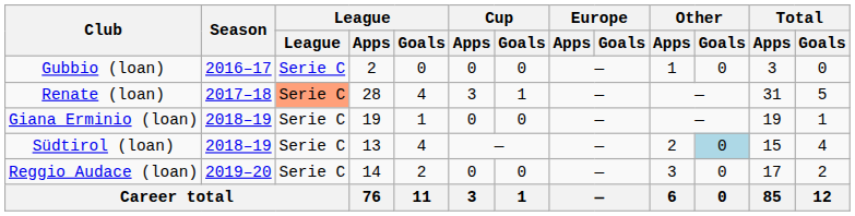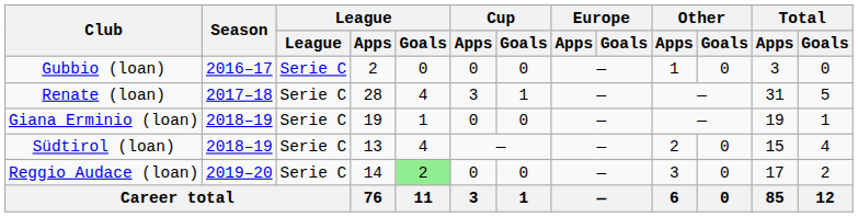Renate (loan) | League: lightsalmon background -> no background
Südtirol (loan) | Other / Goals: lightblue background -> no background
Reggio Audace (loan) | League / Goals: no background -> lightgreen background
